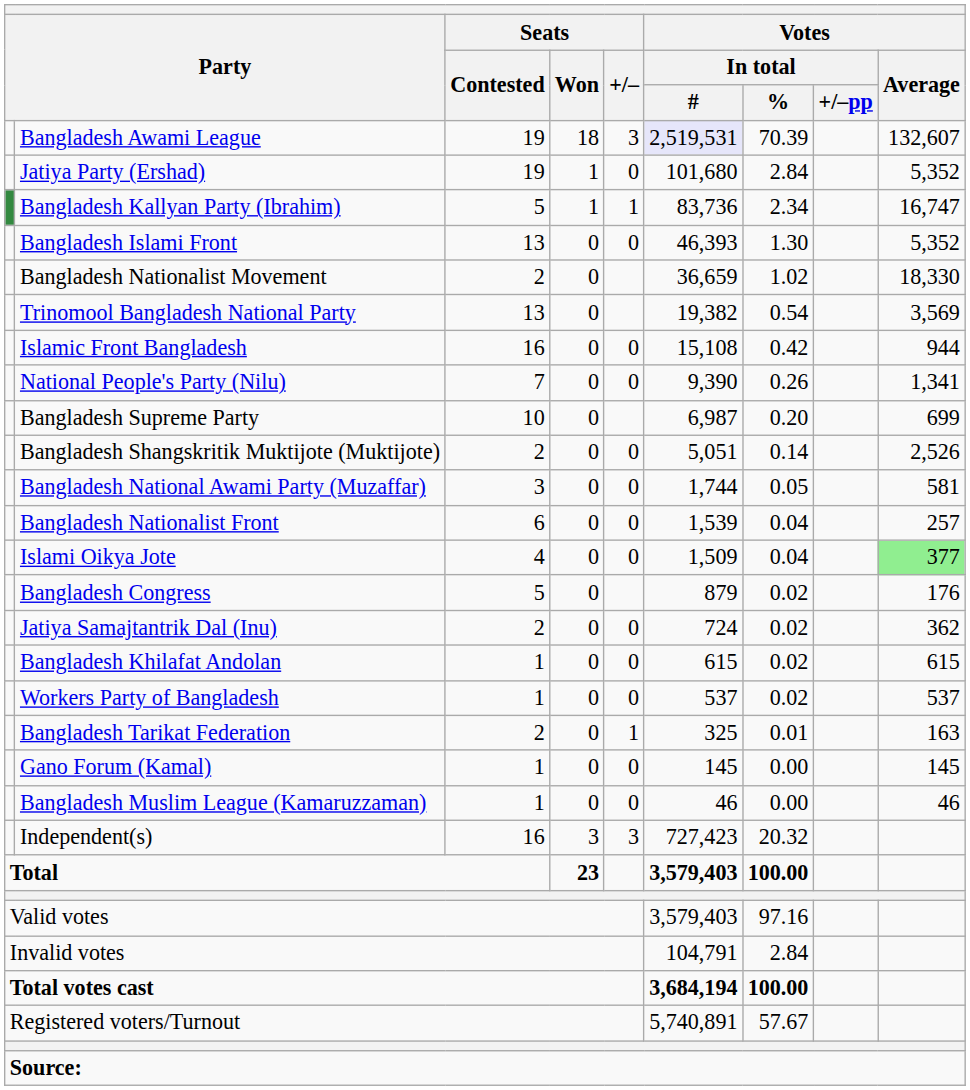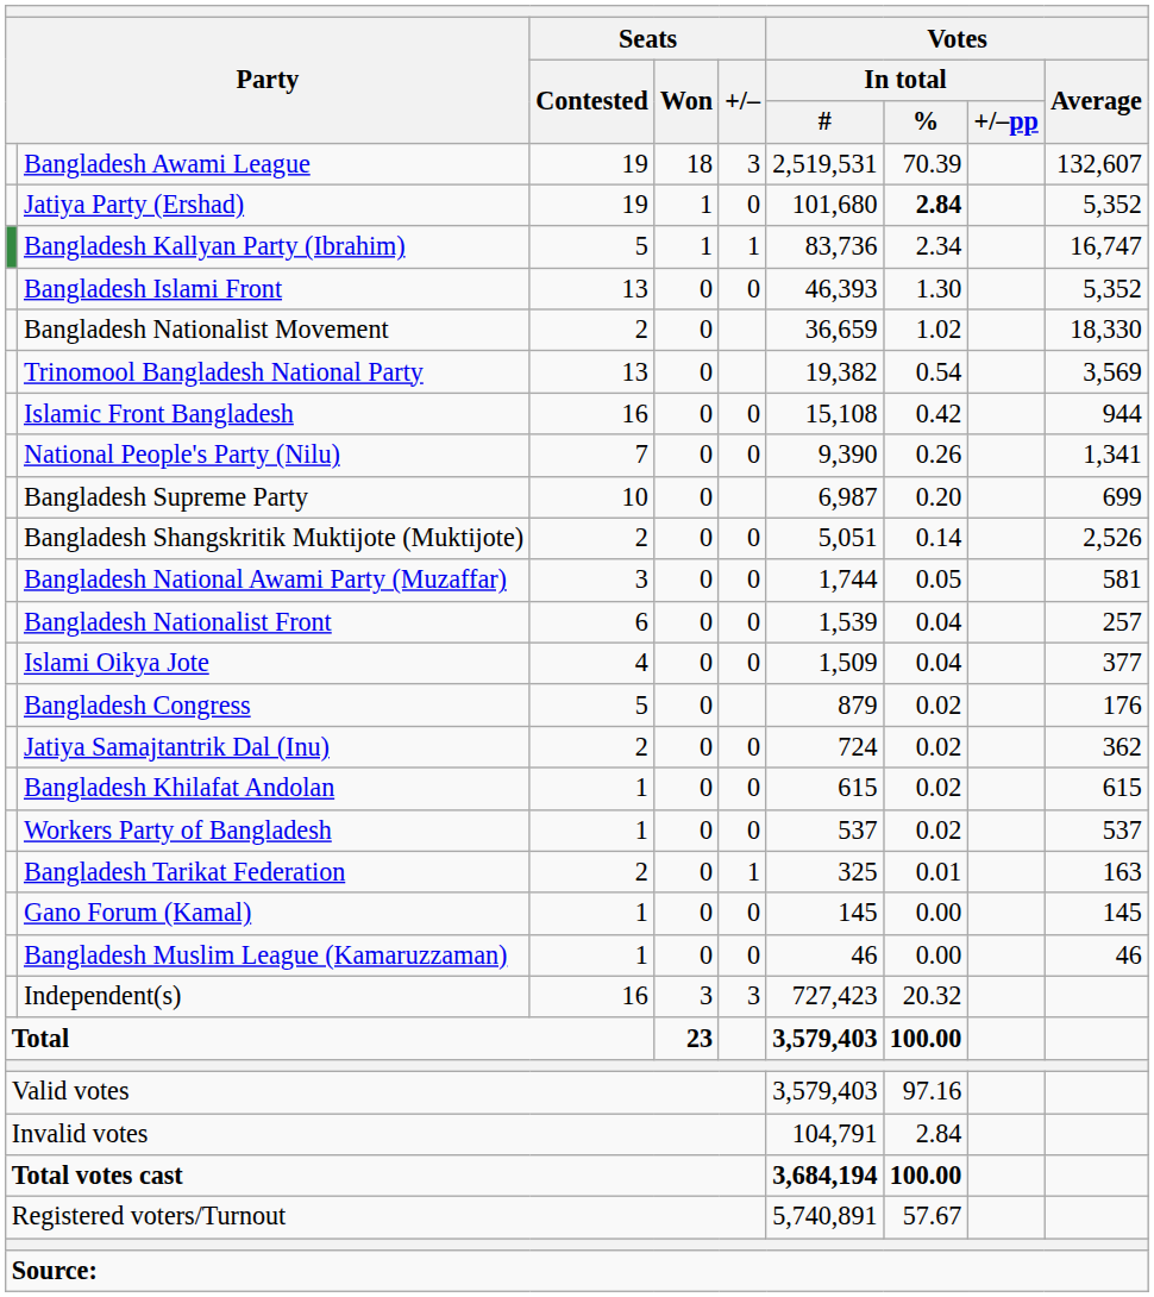Bangladesh Awami League | Votes / In total / #: lavender background -> no background
Jatiya Party (Ershad) | Votes / In total / %: normal -> bold
Islami Oikya Jote | Votes / Average: lightgreen background -> no background
